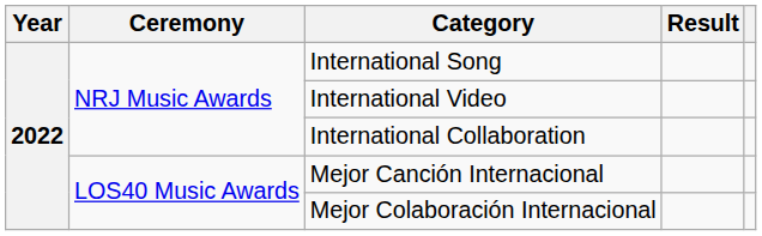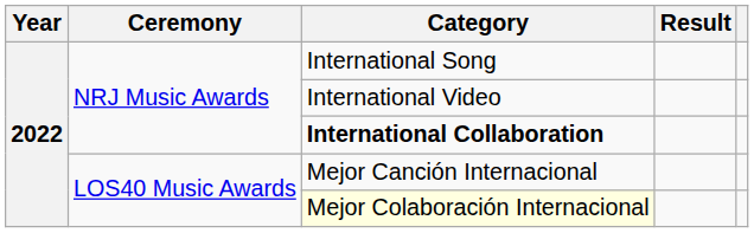International Collaboration | Category: normal -> bold
Mejor Colaboración Internacional | Category: no background -> lightyellow background
